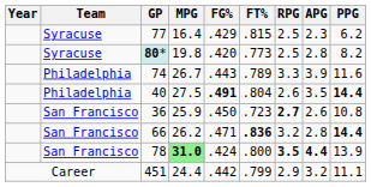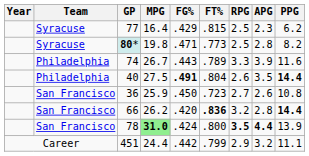80* | FG%: .420 -> .471
36 | RPG: bold -> normal
66 | FG%: .471 -> .420
